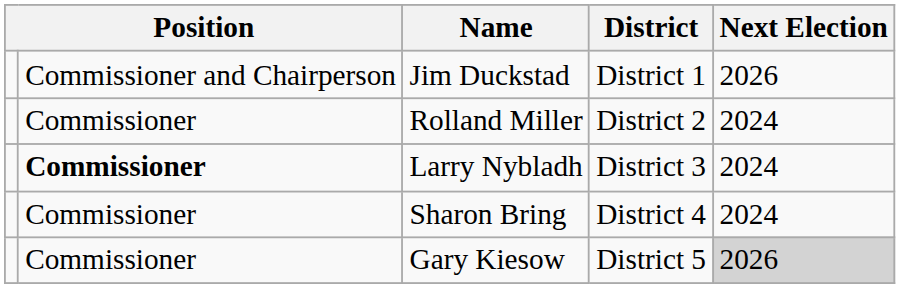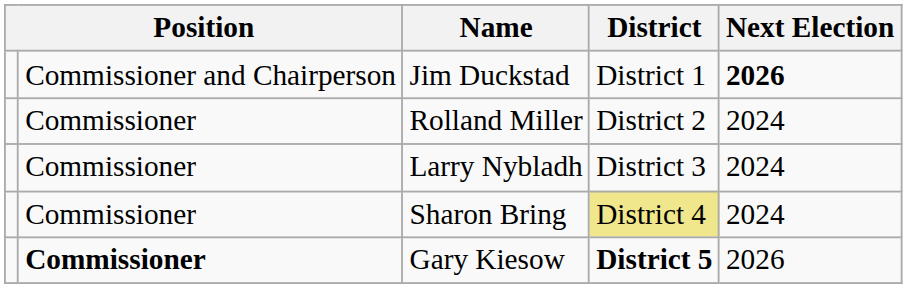Jim Duckstad | Next Election: normal -> bold
Larry Nybladh | column 2: bold -> normal
Sharon Bring | District: no background -> khaki background
Gary Kiesow | column 2: normal -> bold
Gary Kiesow | District: normal -> bold
Gary Kiesow | Next Election: lightgrey background -> no background
